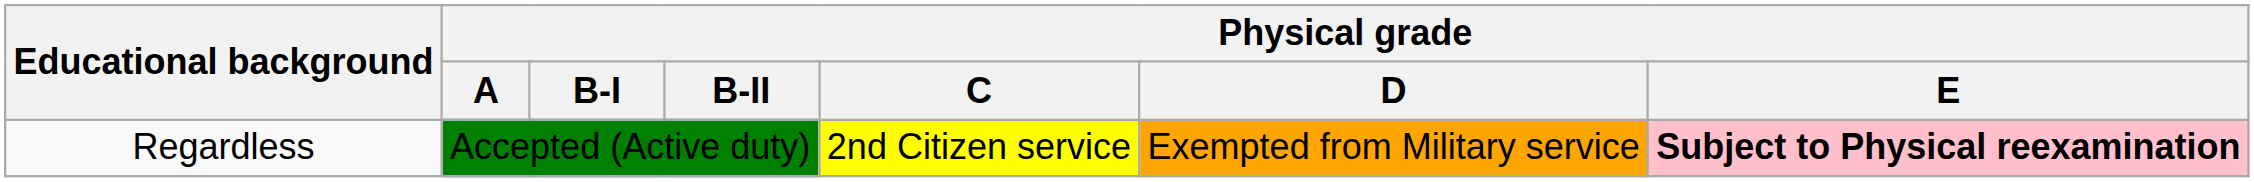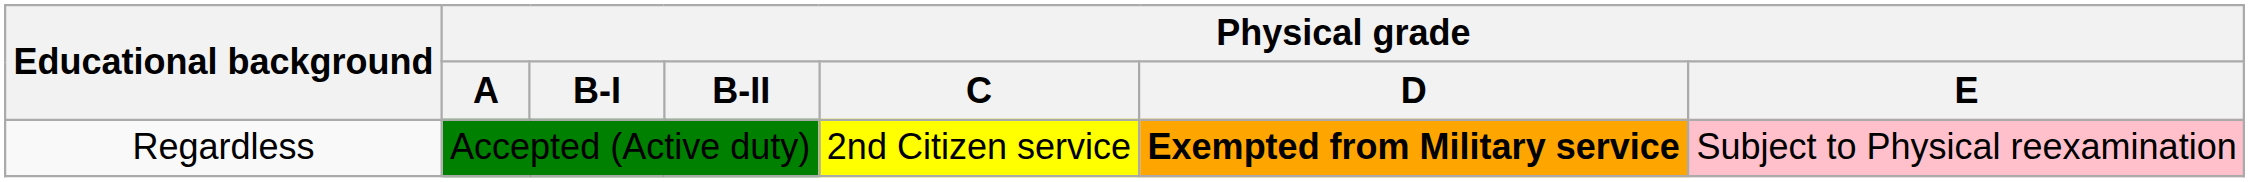Regardless | Physical grade / D: normal -> bold
Regardless | Physical grade / E: bold -> normal
